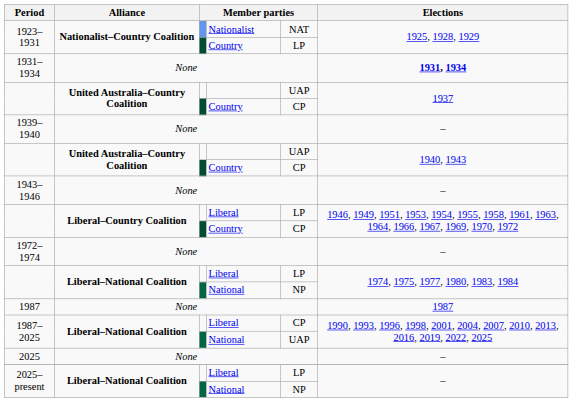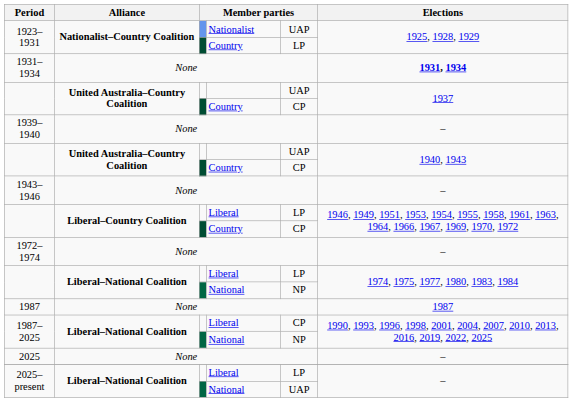1923–1931 / Nationalist | column 5: NAT -> UAP
1987–2025 / National | column 5: UAP -> NP
2025–present / National | column 5: NP -> UAP
